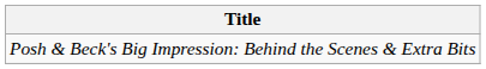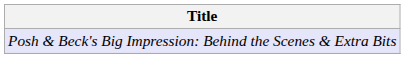row 2 | column 1: no background -> lavender background
